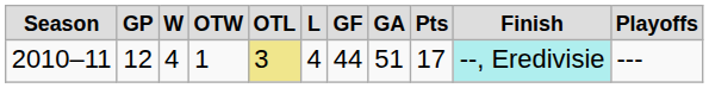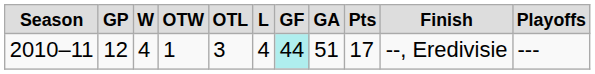2010–11 | column 5: khaki background -> no background
2010–11 | column 7: no background -> paleturquoise background
2010–11 | column 10: paleturquoise background -> no background
